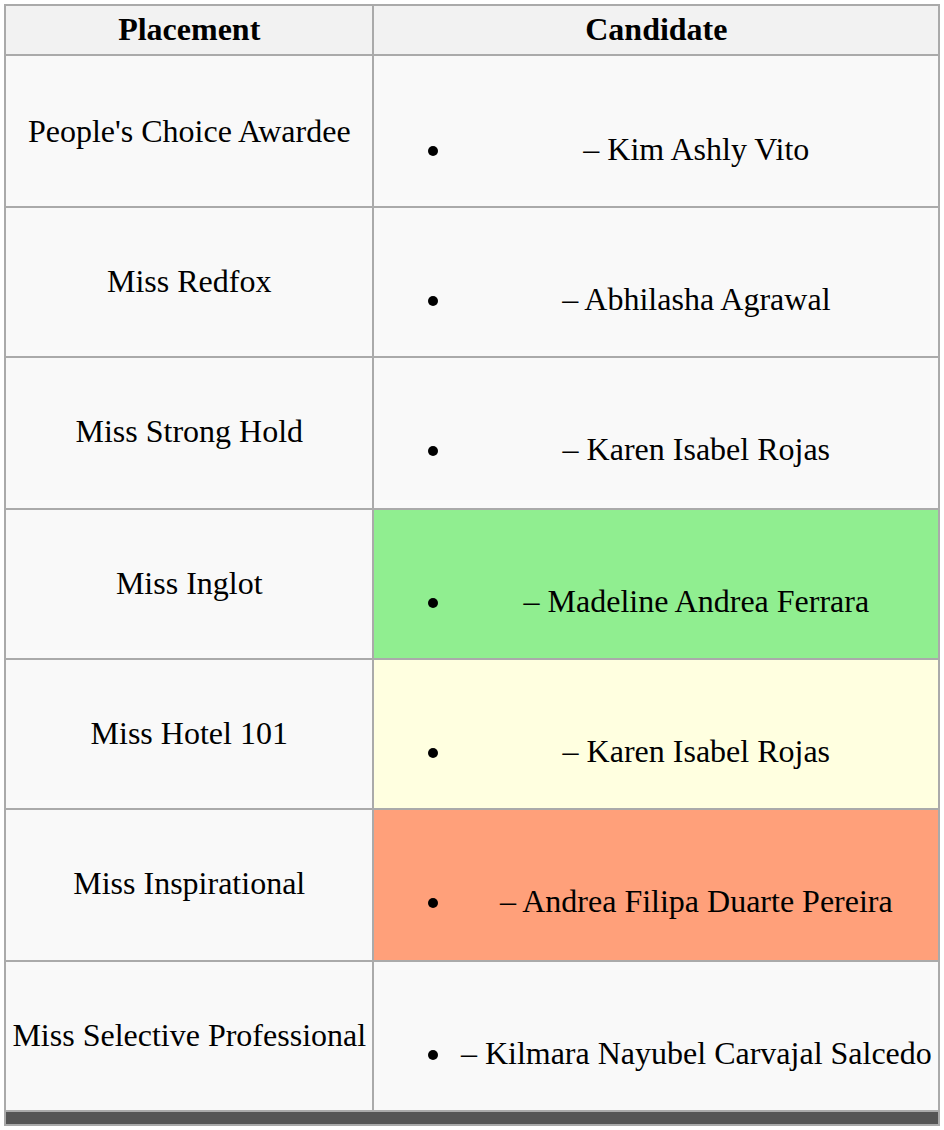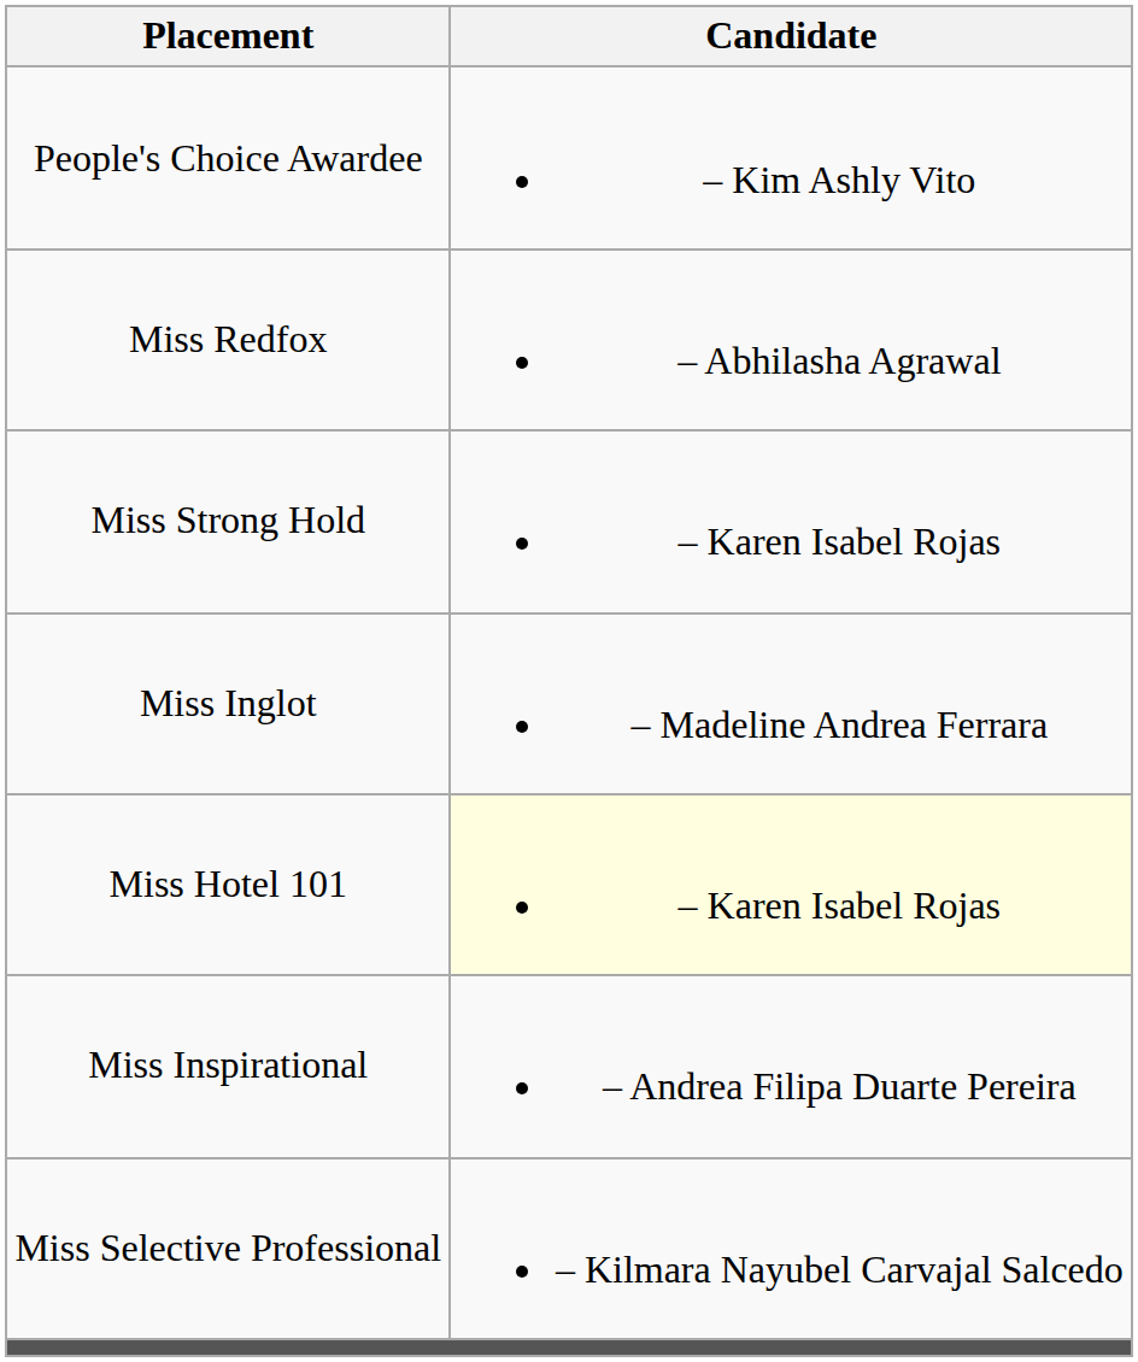Miss Inglot | Candidate: lightgreen background -> no background
Miss Inspirational | Candidate: lightsalmon background -> no background
